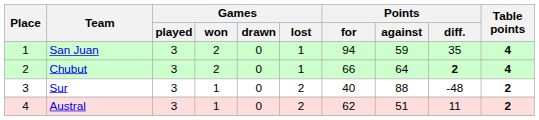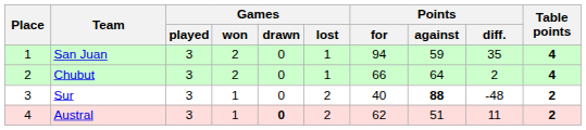Chubut | Points / diff.: bold -> normal
Sur | Points / against: normal -> bold
Austral | Games / drawn: normal -> bold
